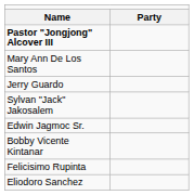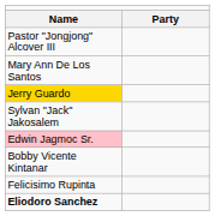Pastor "Jongjong" Alcover III | column 1: bold -> normal
Jerry Guardo | column 1: no background -> gold background
Edwin Jagmoc Sr. | column 1: no background -> pink background
Eliodoro Sanchez | column 1: normal -> bold
